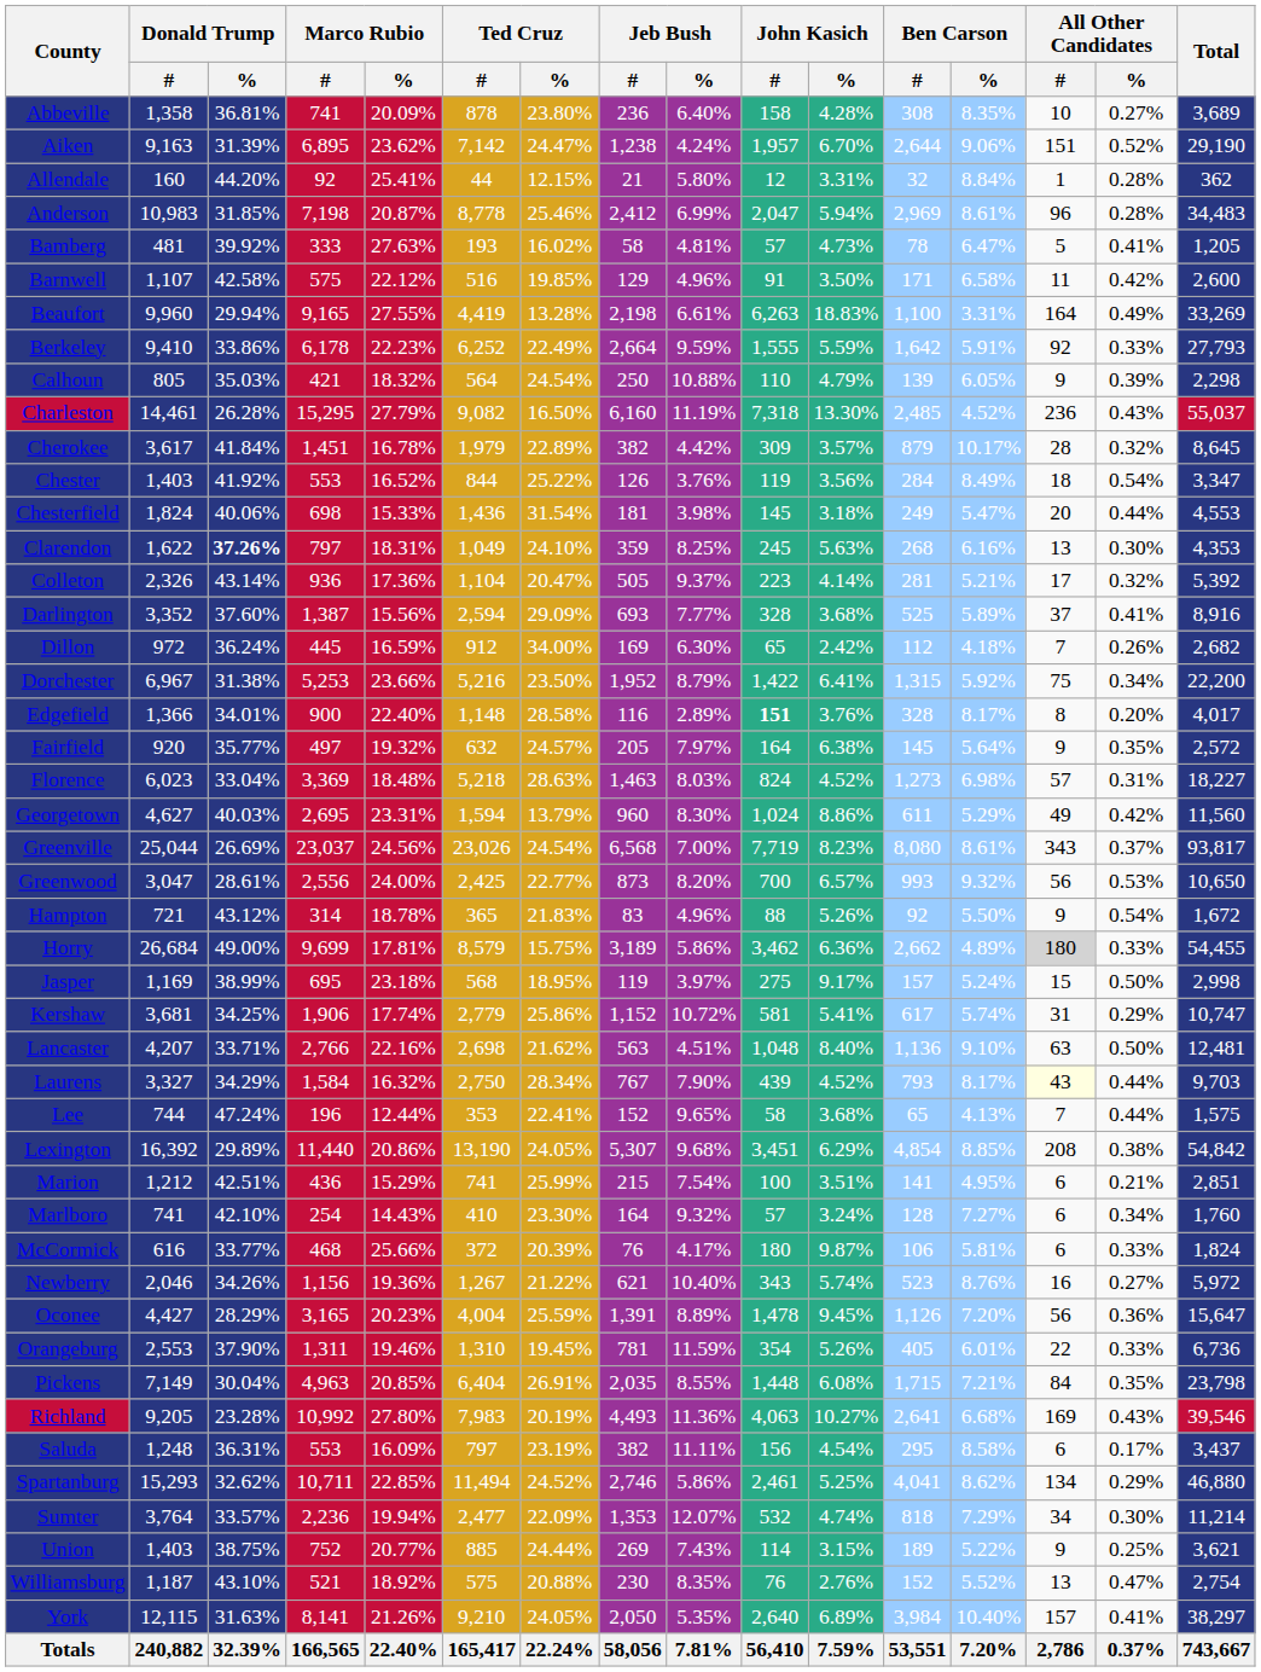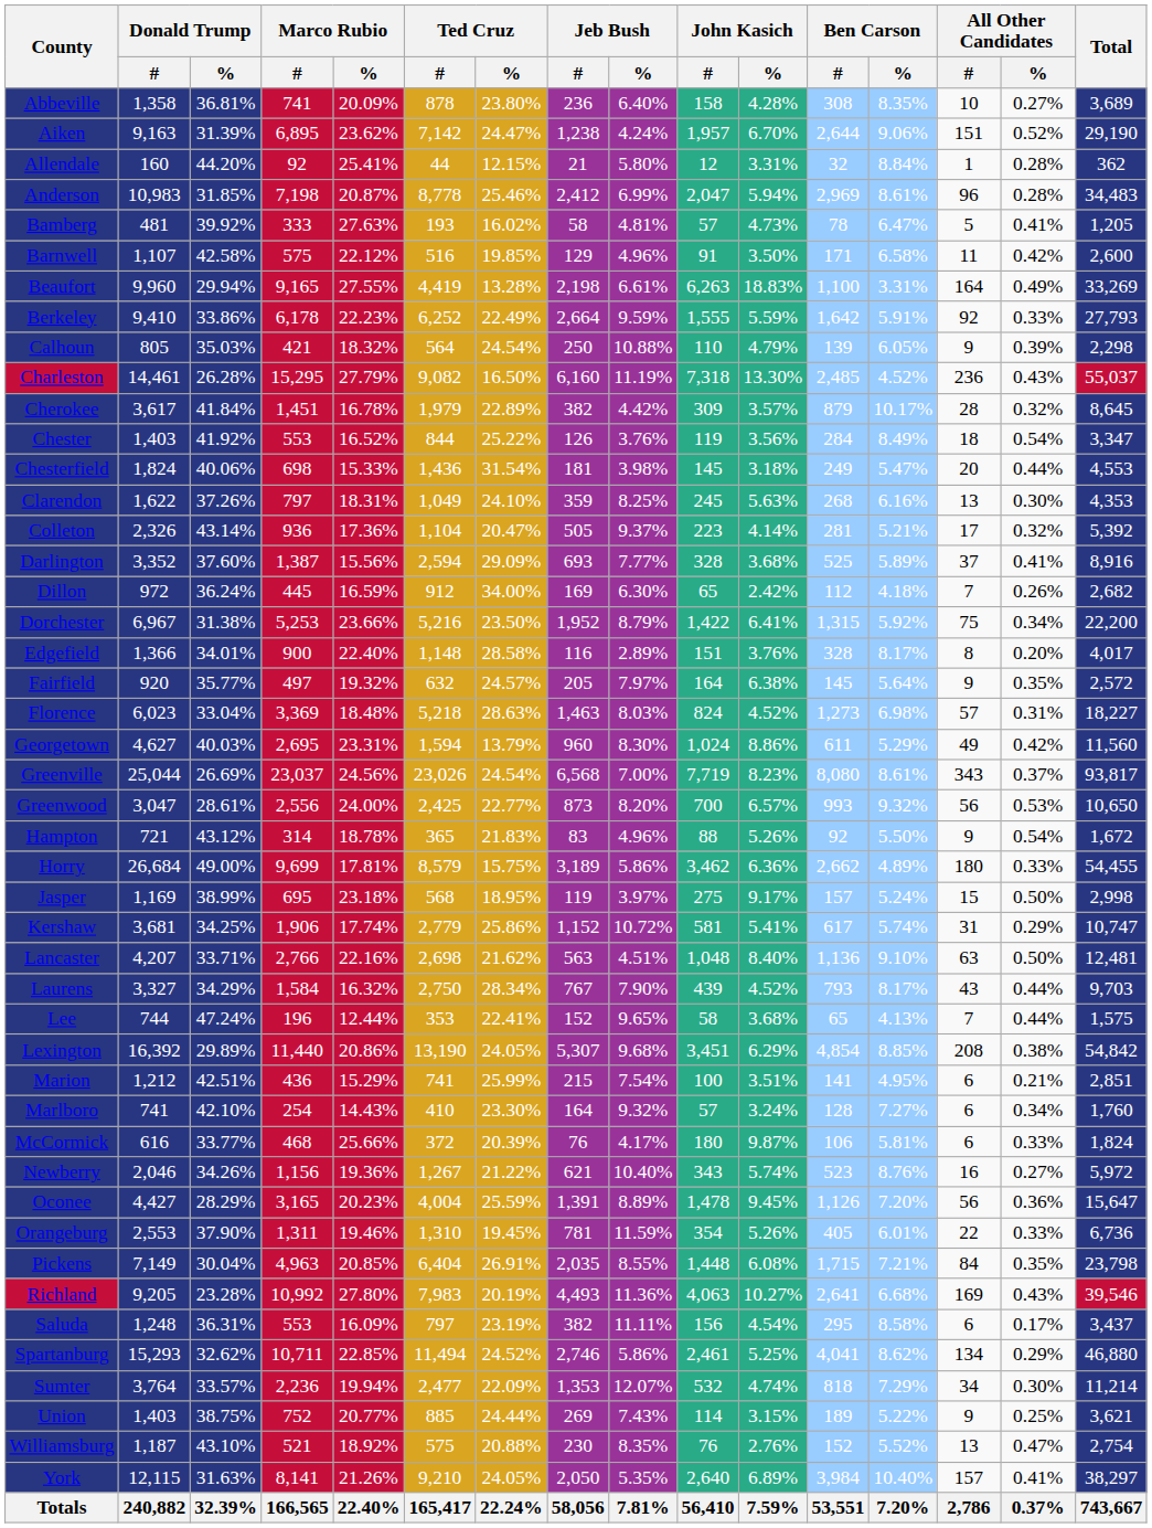Clarendon | Donald Trump / %: bold -> normal
Edgefield | John Kasich / #: bold -> normal
Horry | All Other Candidates / #: lightgrey background -> no background
Laurens | All Other Candidates / #: lightyellow background -> no background
